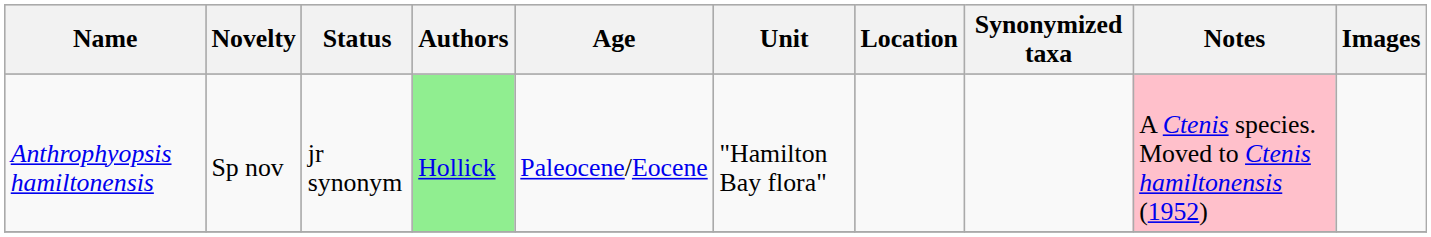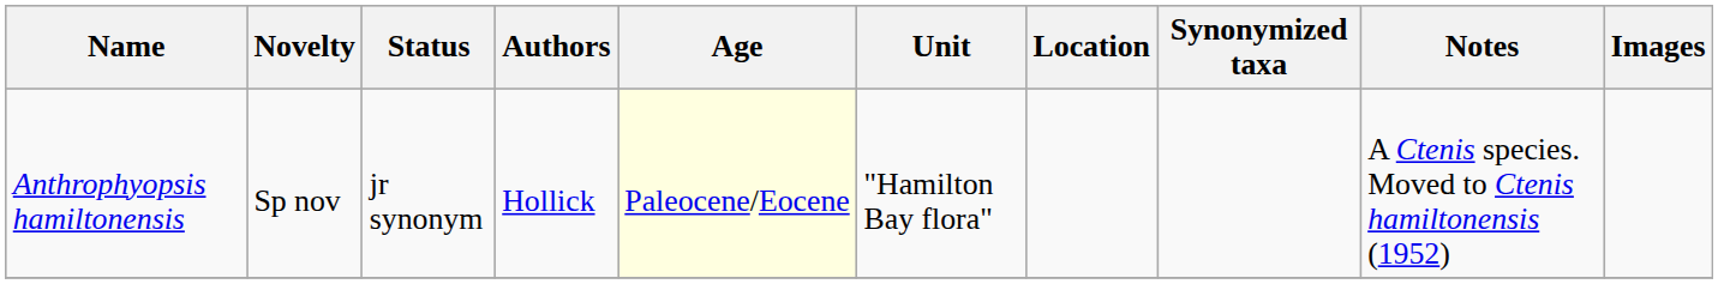Anthrophyopsis hamiltonensis | Authors: lightgreen background -> no background
Anthrophyopsis hamiltonensis | Age: no background -> lightyellow background
Anthrophyopsis hamiltonensis | Notes: pink background -> no background
